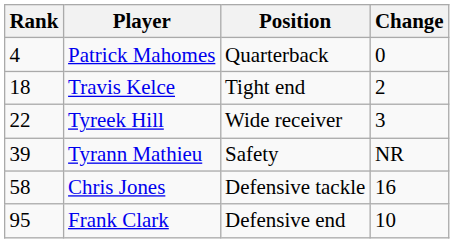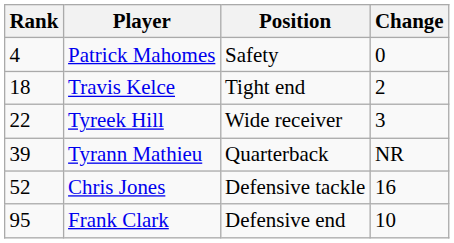Patrick Mahomes | Position: Quarterback -> Safety
Tyrann Mathieu | Position: Safety -> Quarterback
Chris Jones | Rank: 58 -> 52
